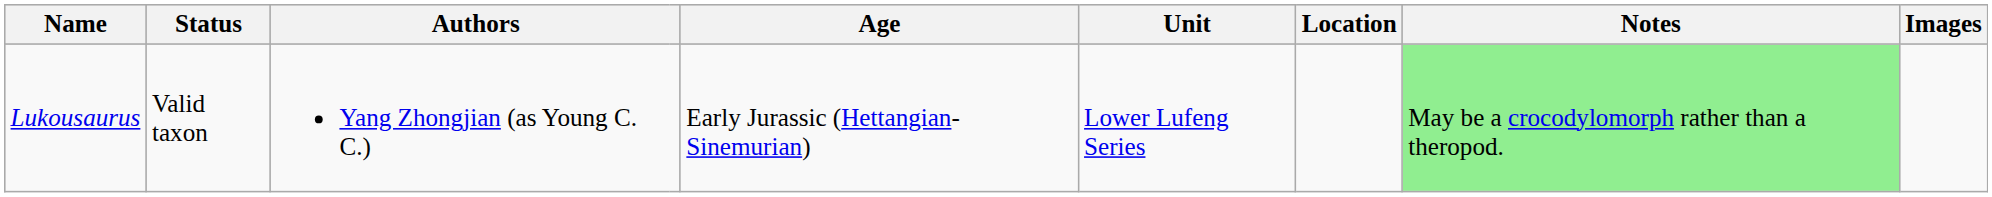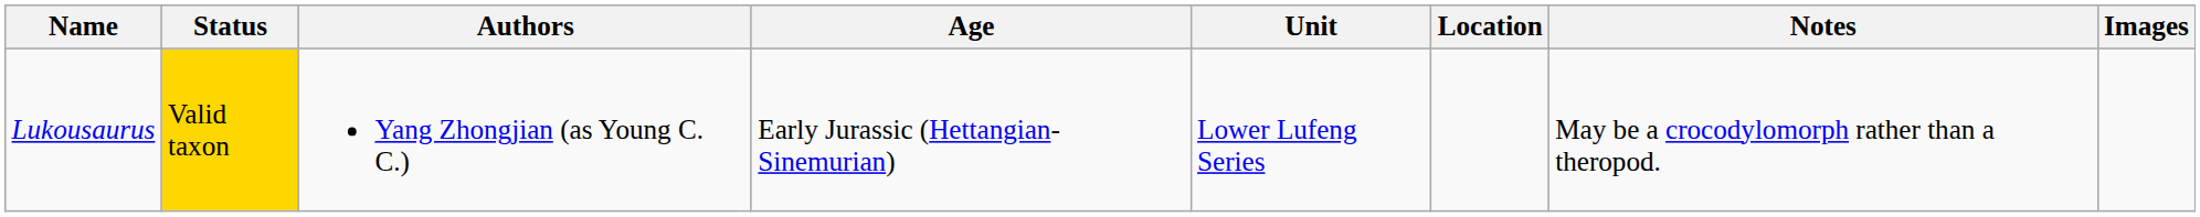Lukousaurus | Status: no background -> gold background
Lukousaurus | Notes: lightgreen background -> no background
